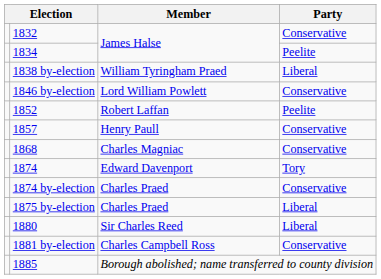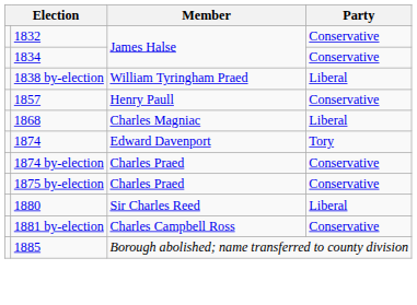1834 | Party: Peelite -> Conservative
- row: 1846 by-election | Lord William Powlett | Conservative
- row: 1852 | Robert Laffan | Peelite
1868 | Party: Conservative -> Liberal
1875 by-election | Party: Liberal -> Conservative
